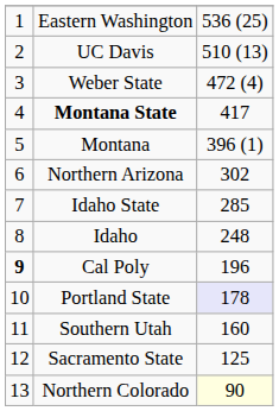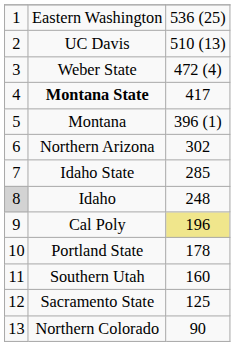Idaho | column 1: no background -> lightgrey background
Cal Poly | column 1: bold -> normal
Cal Poly | column 3: no background -> khaki background
Portland State | column 3: lavender background -> no background
Northern Colorado | column 3: lightyellow background -> no background
